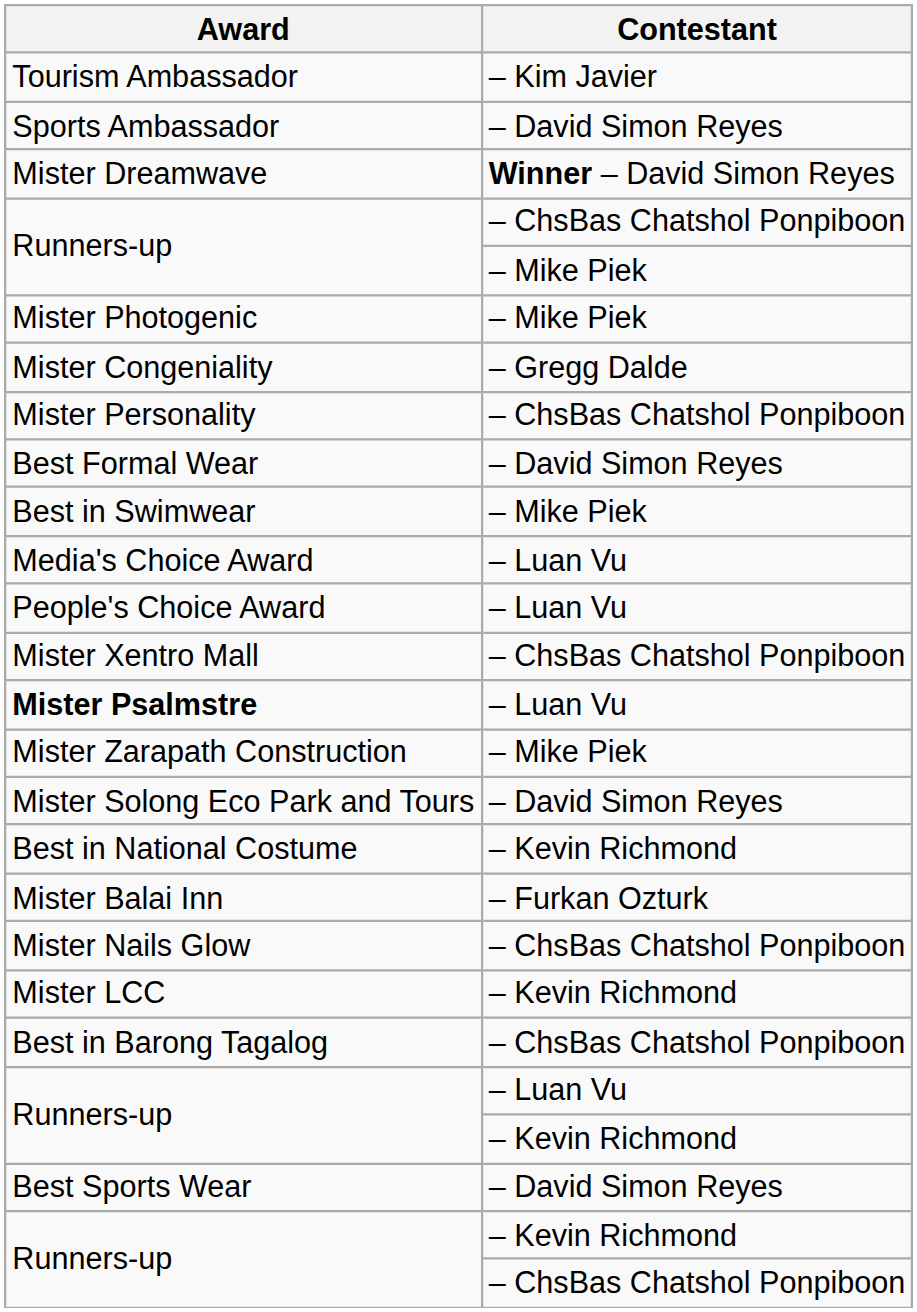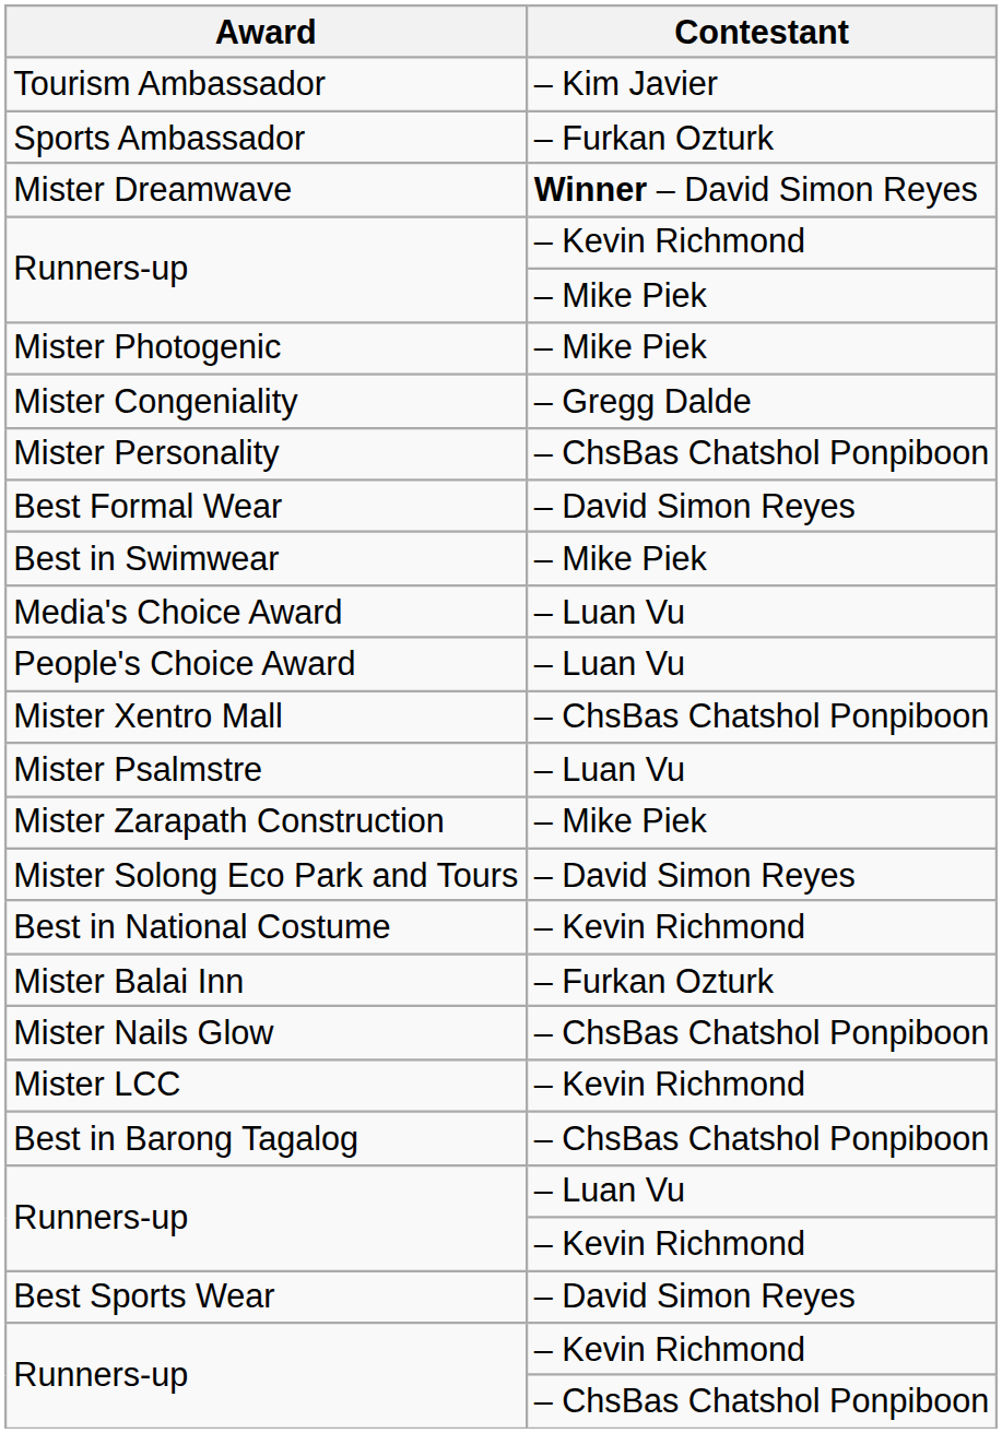row 3 | Contestant: – David Simon Reyes -> – Furkan Ozturk
row 5 | Contestant: – ChsBas Chatshol Ponpiboon -> – Kevin Richmond
row 15 | Award: bold -> normal
